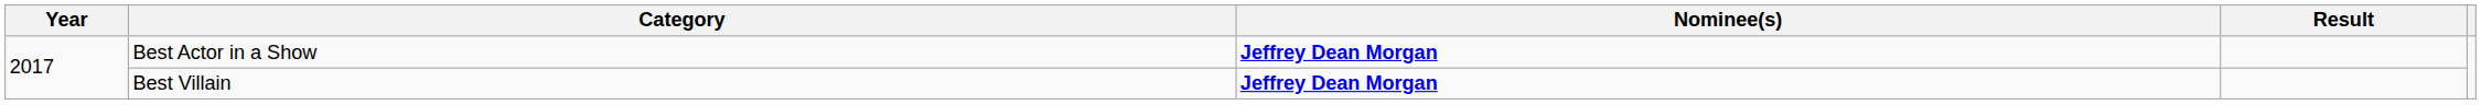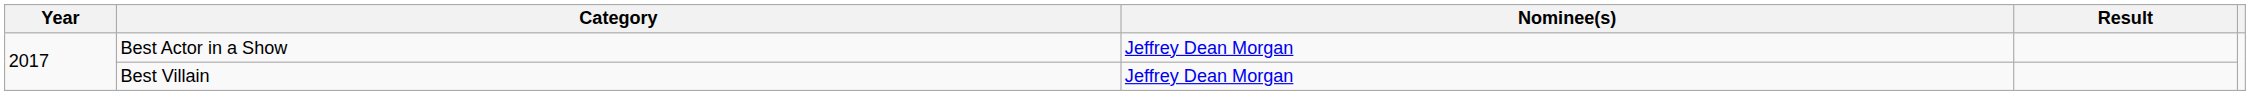Best Actor in a Show | Nominee(s): bold -> normal
Best Villain | Nominee(s): bold -> normal
